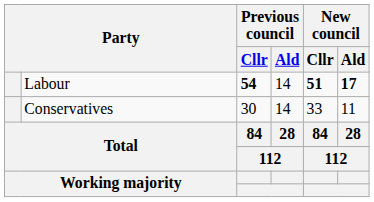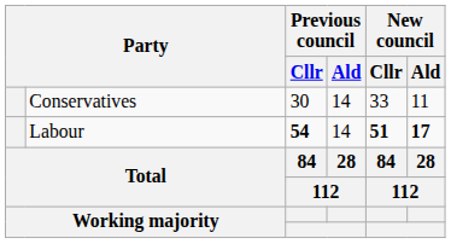rows swapped: Labour <-> Conservatives
